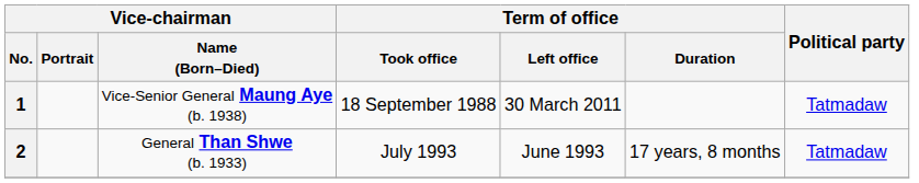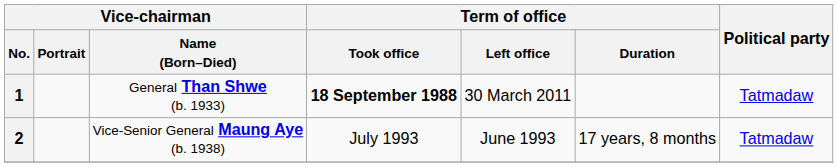1 | Vice-chairman / Name (Born–Died): Vice-Senior General Maung Aye (b. 1938) -> General Than Shwe (b. 1933)
1 | Term of office / Took office: normal -> bold
2 | Vice-chairman / Name (Born–Died): General Than Shwe (b. 1933) -> Vice-Senior General Maung Aye (b. 1938)
